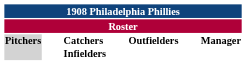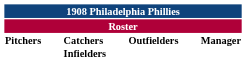Pitchers | column 1: lightgrey background -> no background
